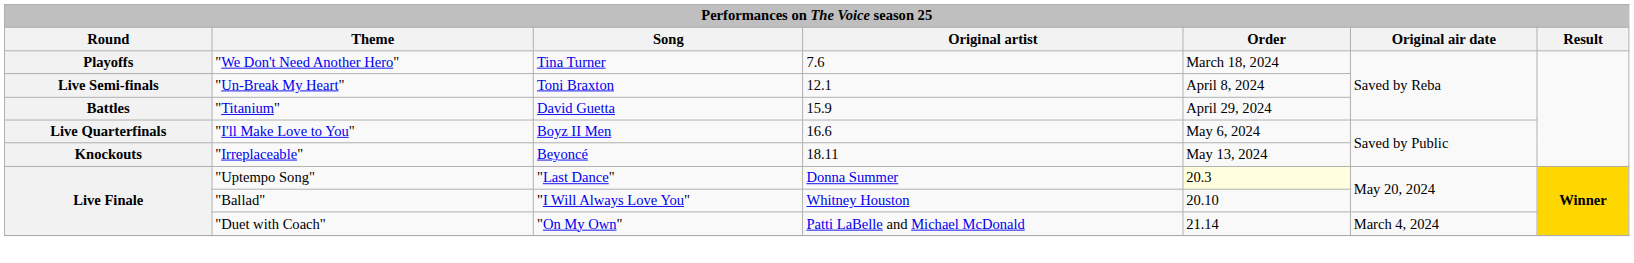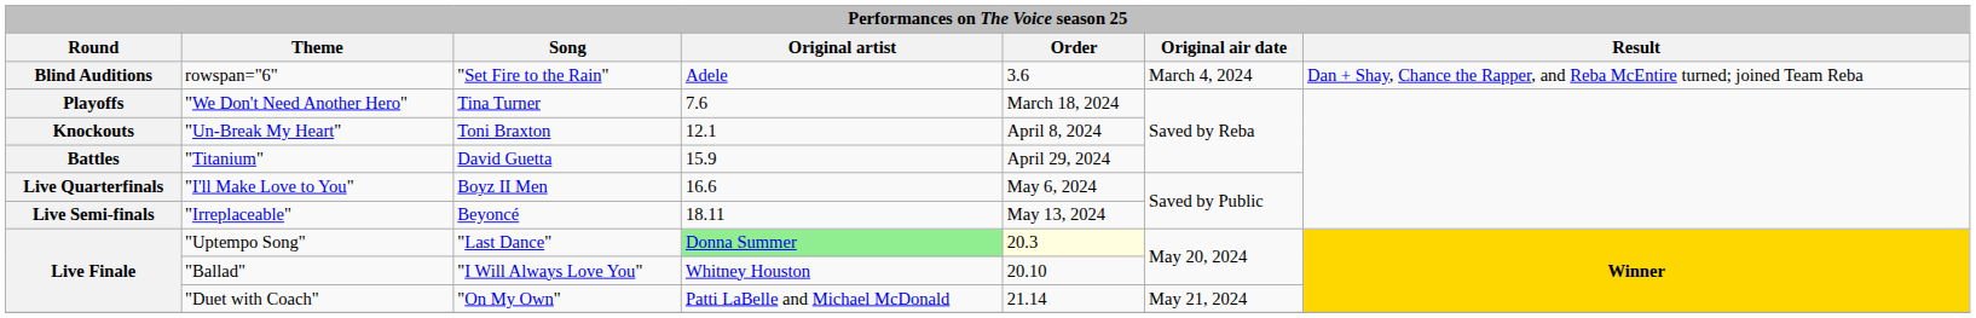+ row: Blind Auditions | rowspan="6" | "Set Fire to the Rain" | Adele | 3.6 | March 4, 2024 | Dan + Shay, Chance the Rapper, and Reba McEntire turned; joined Team Reba
"Un-Break My Heart" | Round: Live Semi-finals -> Knockouts
"Irreplaceable" | Round: Knockouts -> Live Semi-finals
"Uptempo Song" | Original artist: no background -> lightgreen background
"Duet with Coach" | Original air date: March 4, 2024 -> May 21, 2024
